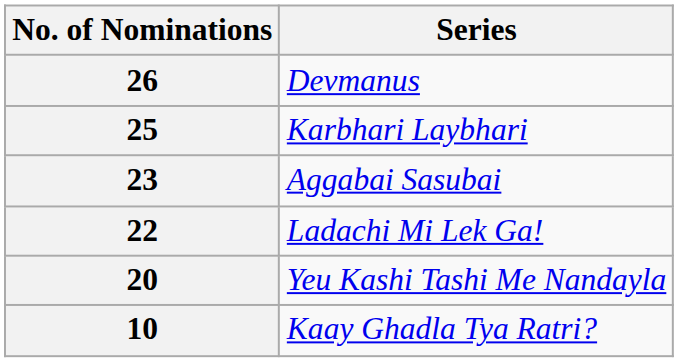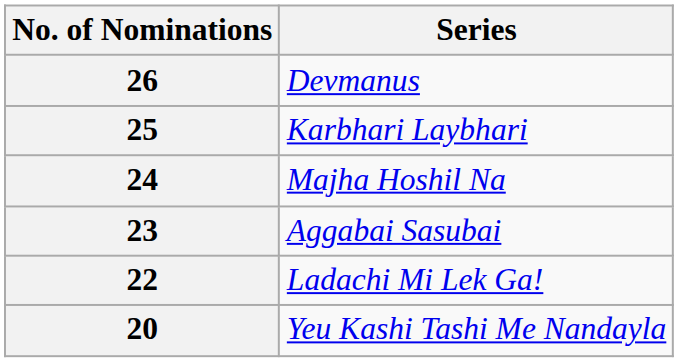+ row: 24 | Majha Hoshil Na
- row: 10 | Kaay Ghadla Tya Ratri?
